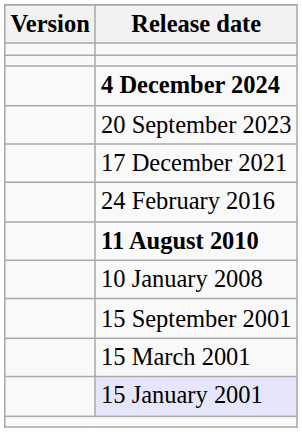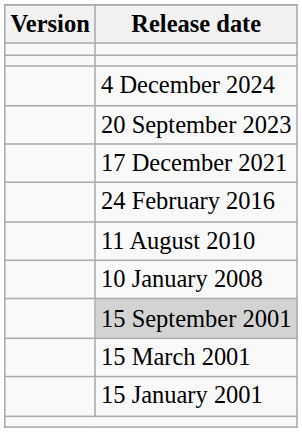4 December 2024 | Release date: bold -> normal
11 August 2010 | Release date: bold -> normal
15 September 2001 | Release date: no background -> lightgrey background
15 January 2001 | Release date: lavender background -> no background
